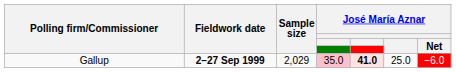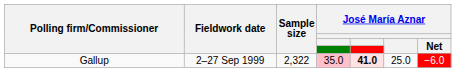Gallup | Fieldwork date: bold -> normal
Gallup | Sample size: 2,029 -> 2,322
